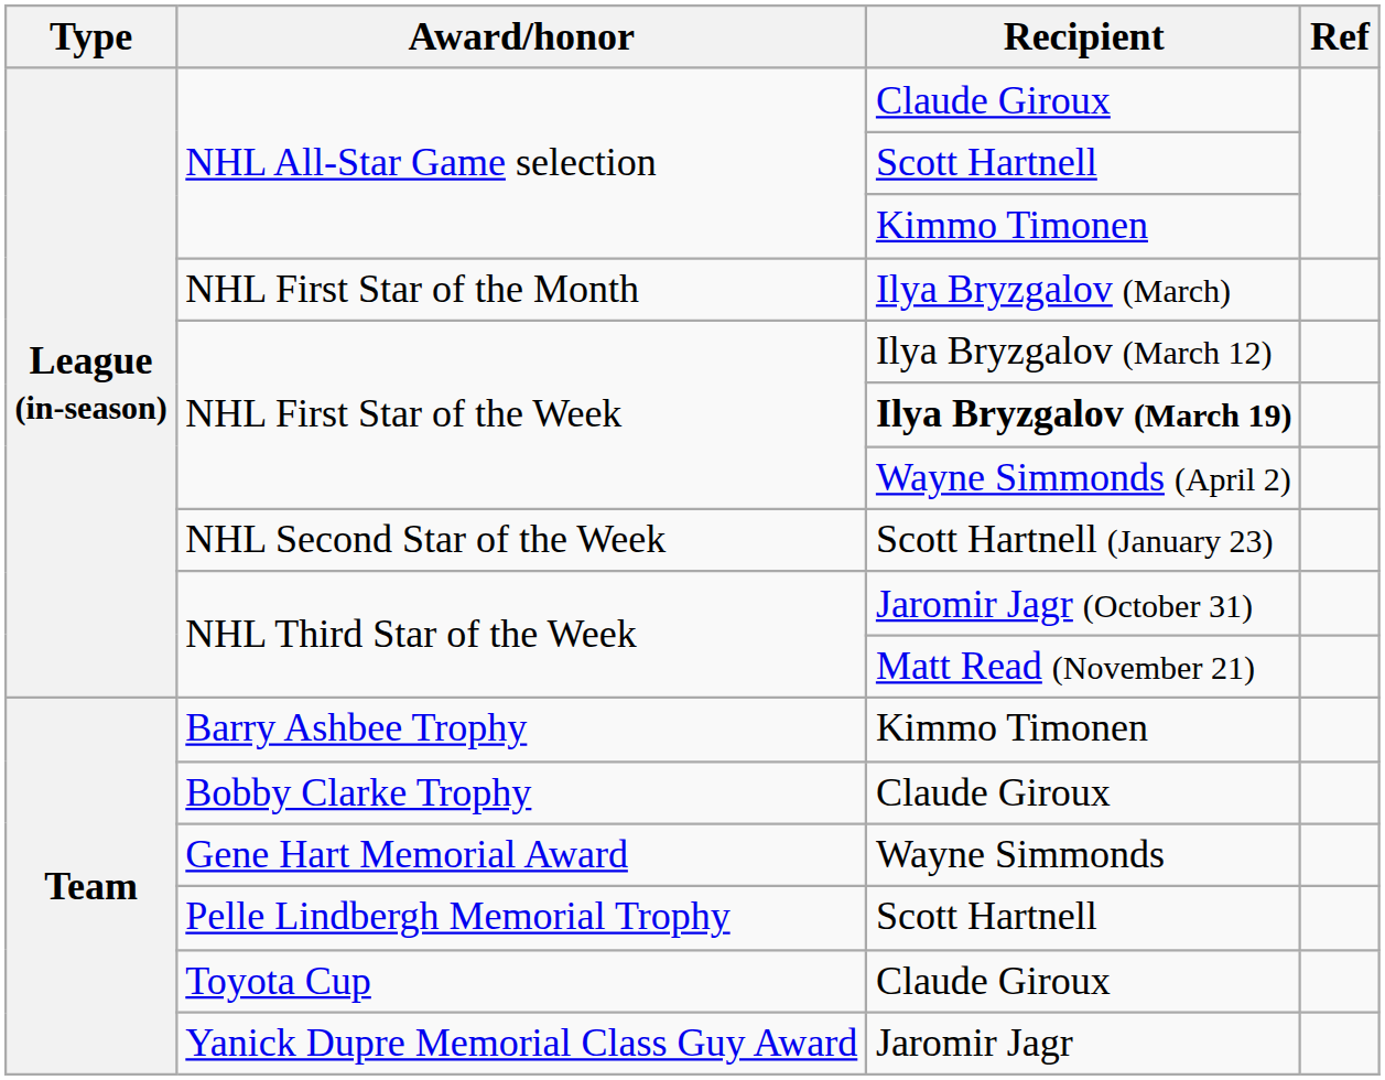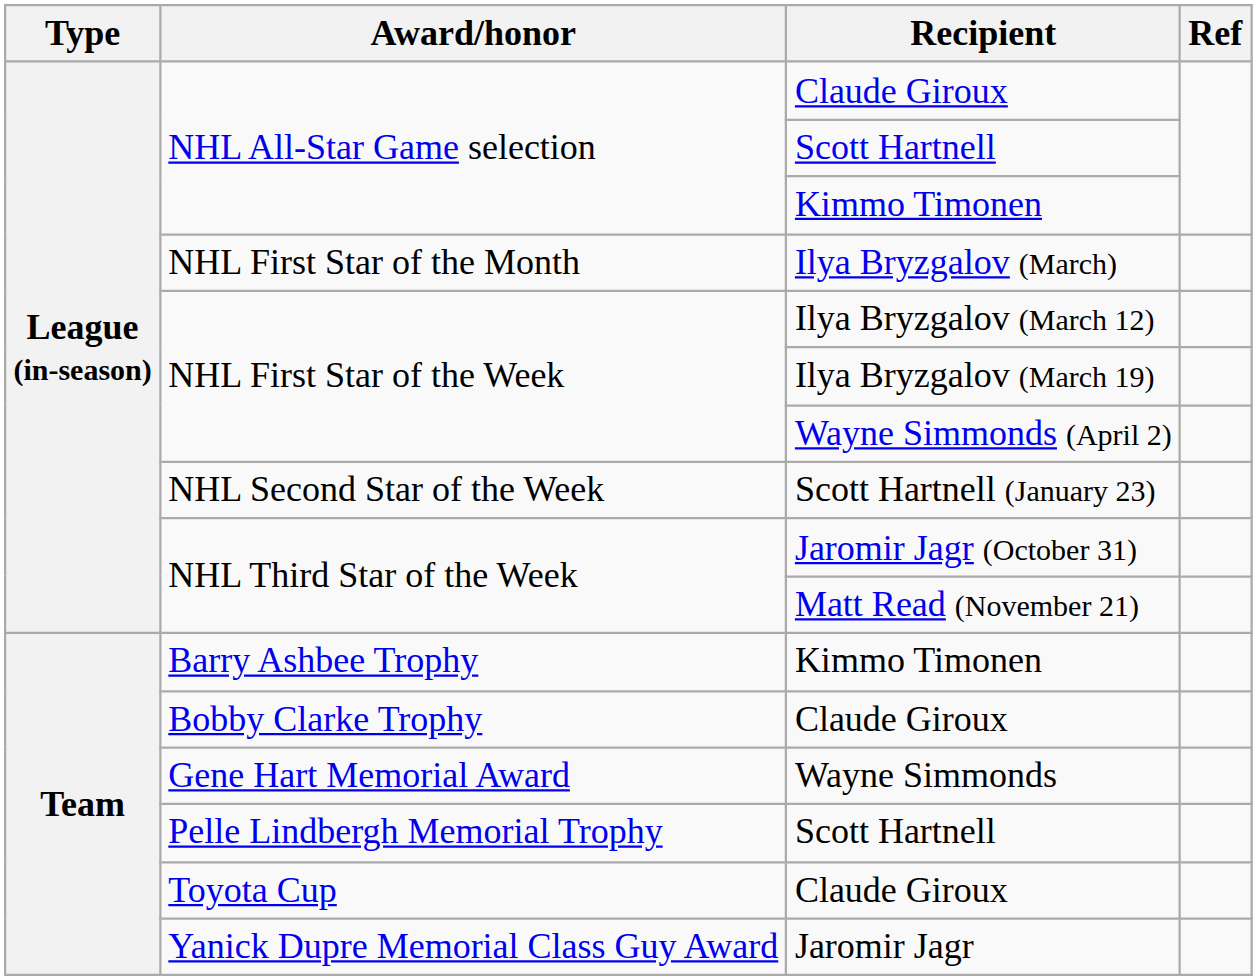Ilya Bryzgalov (March 19) | Recipient: bold -> normal
